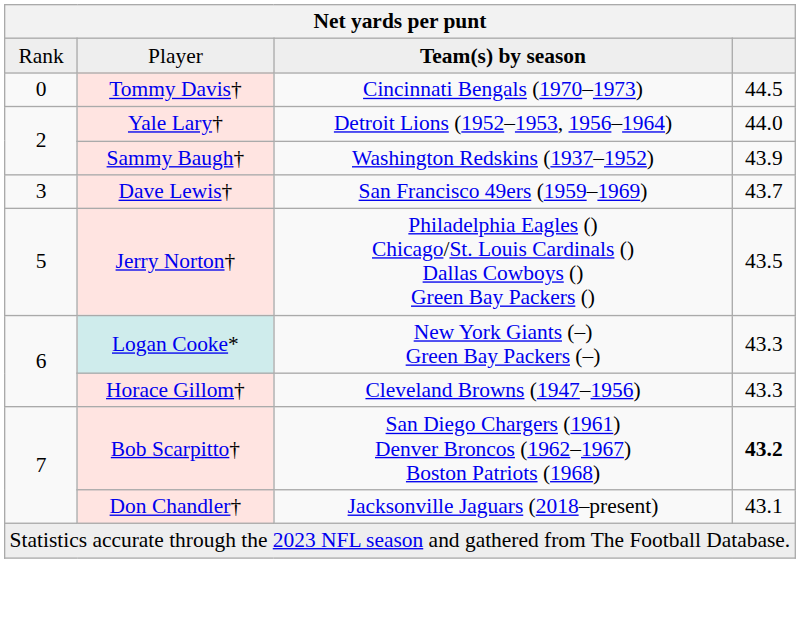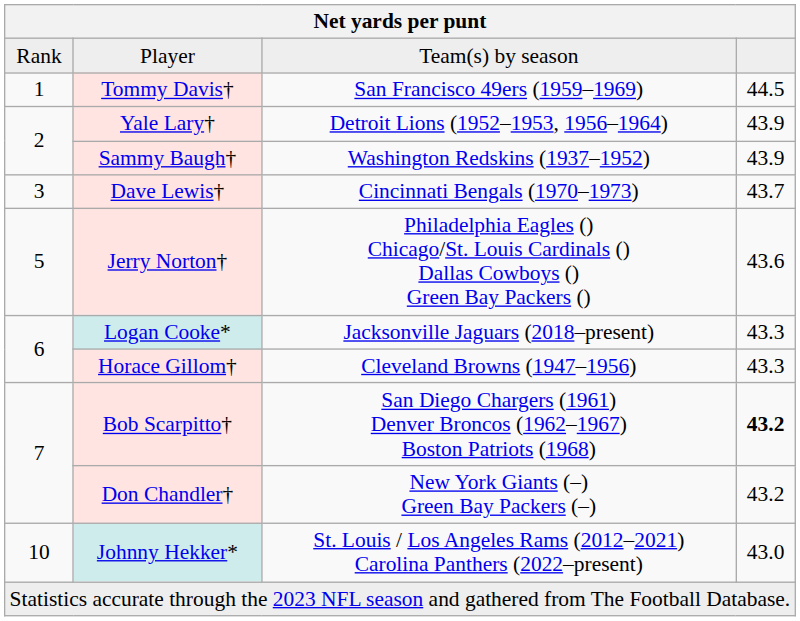Player | column 3: bold -> normal
Tommy Davis† | column 1: 0 -> 1
Tommy Davis† | column 3: Cincinnati Bengals (1970–1973) -> San Francisco 49ers (1959–1969)
Yale Lary† | column 4: 44.0 -> 43.9
Dave Lewis† | column 3: San Francisco 49ers (1959–1969) -> Cincinnati Bengals (1970–1973)
Jerry Norton† | column 4: 43.5 -> 43.6
Logan Cooke* | column 3: New York Giants (–) Green Bay Packers (–) -> Jacksonville Jaguars (2018–present)
Don Chandler† | column 3: Jacksonville Jaguars (2018–present) -> New York Giants (–) Green Bay Packers (–)
Don Chandler† | column 4: 43.1 -> 43.2
+ row: 10 | Johnny Hekker* | St. Louis / Los Angeles Rams (2012–2021) Carolina Panthers (2022–present) | 43.0
